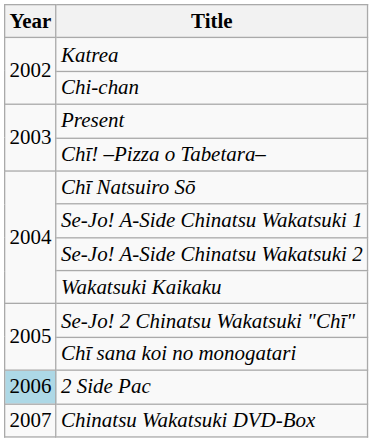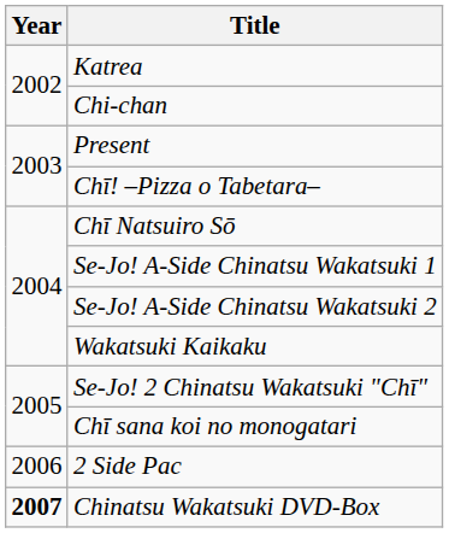2 Side Pac | Year: lightblue background -> no background
Chinatsu Wakatsuki DVD-Box | Year: normal -> bold
